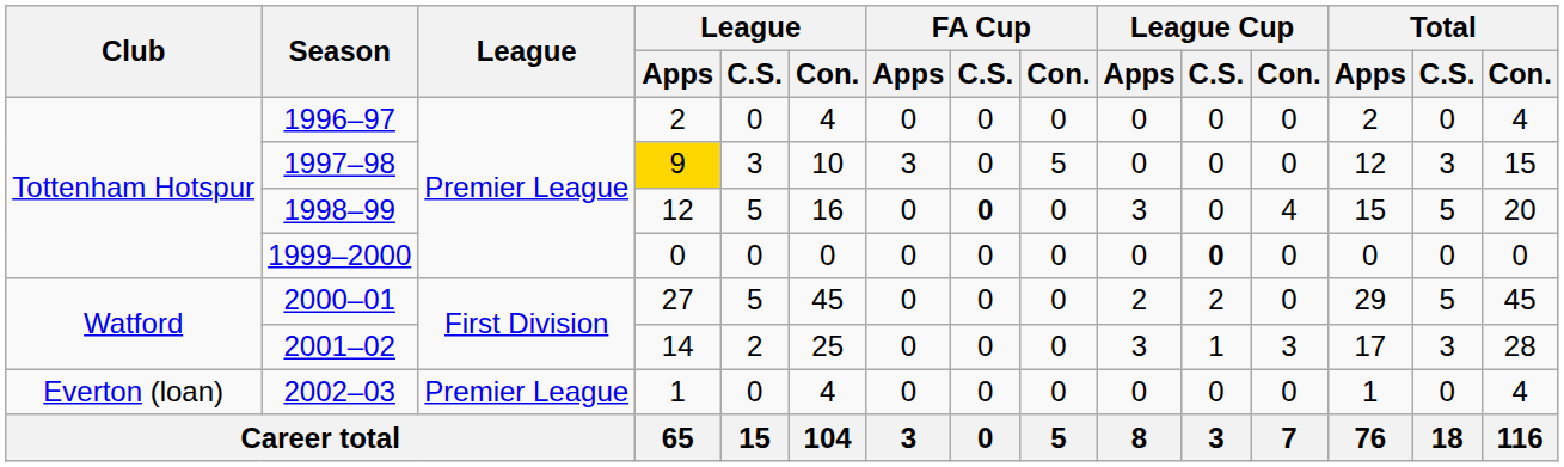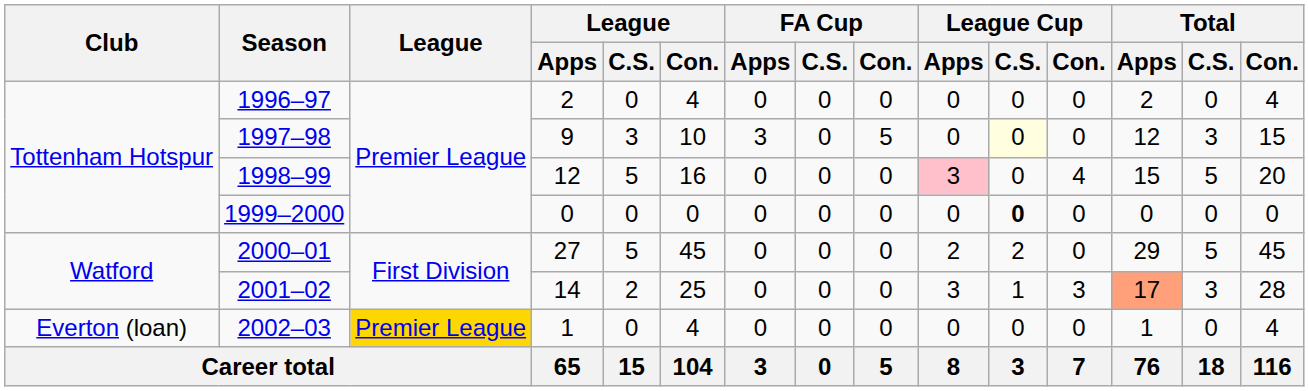1997–98 | League / Apps: gold background -> no background
1997–98 | League Cup / C.S.: no background -> lightyellow background
1998–99 | FA Cup / C.S.: bold -> normal
1998–99 | League Cup / Apps: no background -> pink background
2001–02 | Total / Apps: no background -> lightsalmon background
2002–03 | League: no background -> gold background
